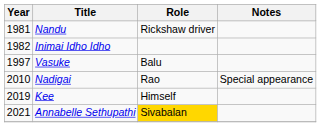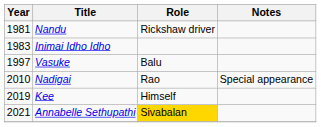Inimai Idho Idho | Year: 1982 -> 1983
